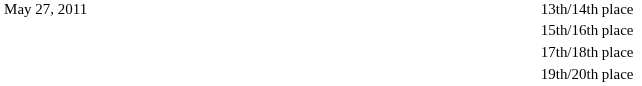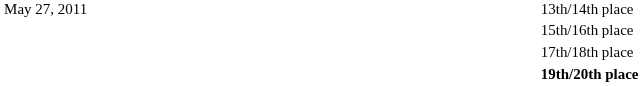row 4 | column 2: normal -> bold
